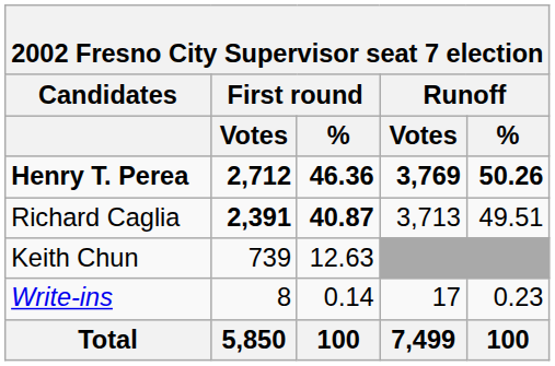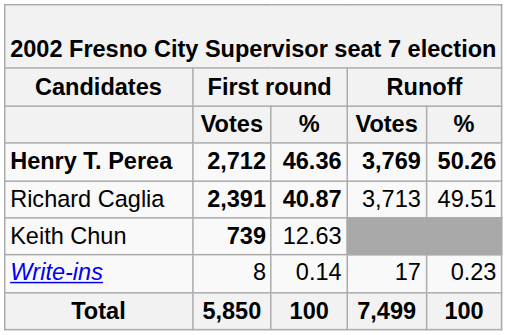Keith Chun | First round / Votes: normal -> bold
